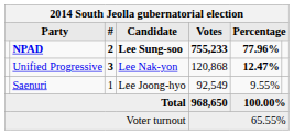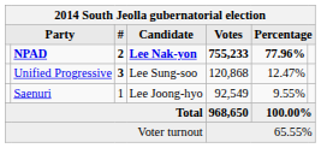NPAD | Candidate: Lee Sung-soo -> Lee Nak-yon
Unified Progressive | Candidate: Lee Nak-yon -> Lee Sung-soo
Unified Progressive | column 6: bold -> normal
